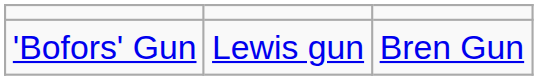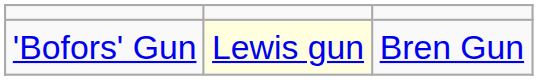'Bofors' Gun | column 2: no background -> lightyellow background
